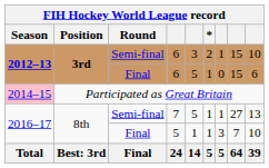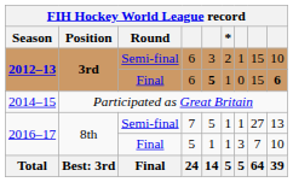Final / 6 | column 5: normal -> bold
Final / 6 | column 9: normal -> bold
Participated as Great Britain | Season: pink background -> no background
